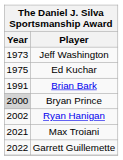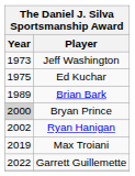Brian Bark | Year: 1991 -> 1989
Max Troiani | Year: 2021 -> 2019
